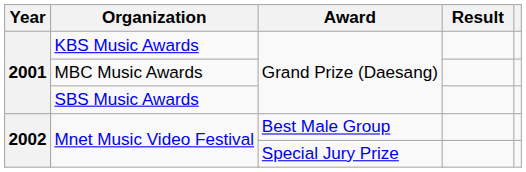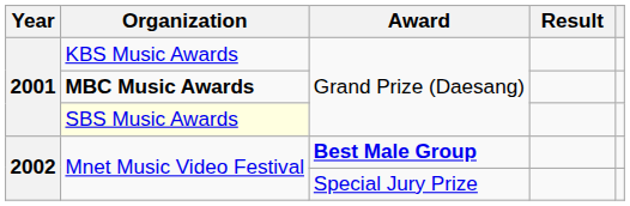MBC Music Awards | Organization: normal -> bold
SBS Music Awards | Organization: no background -> lightyellow background
Mnet Music Video Festival / Best Male Group | Award: normal -> bold
